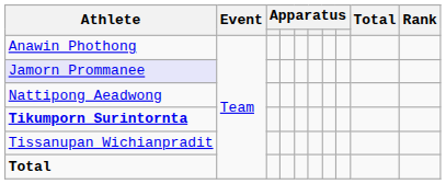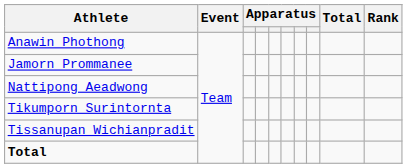Jamorn Prommanee | Athlete: lavender background -> no background
Tikumporn Surintornta | Athlete: bold -> normal
